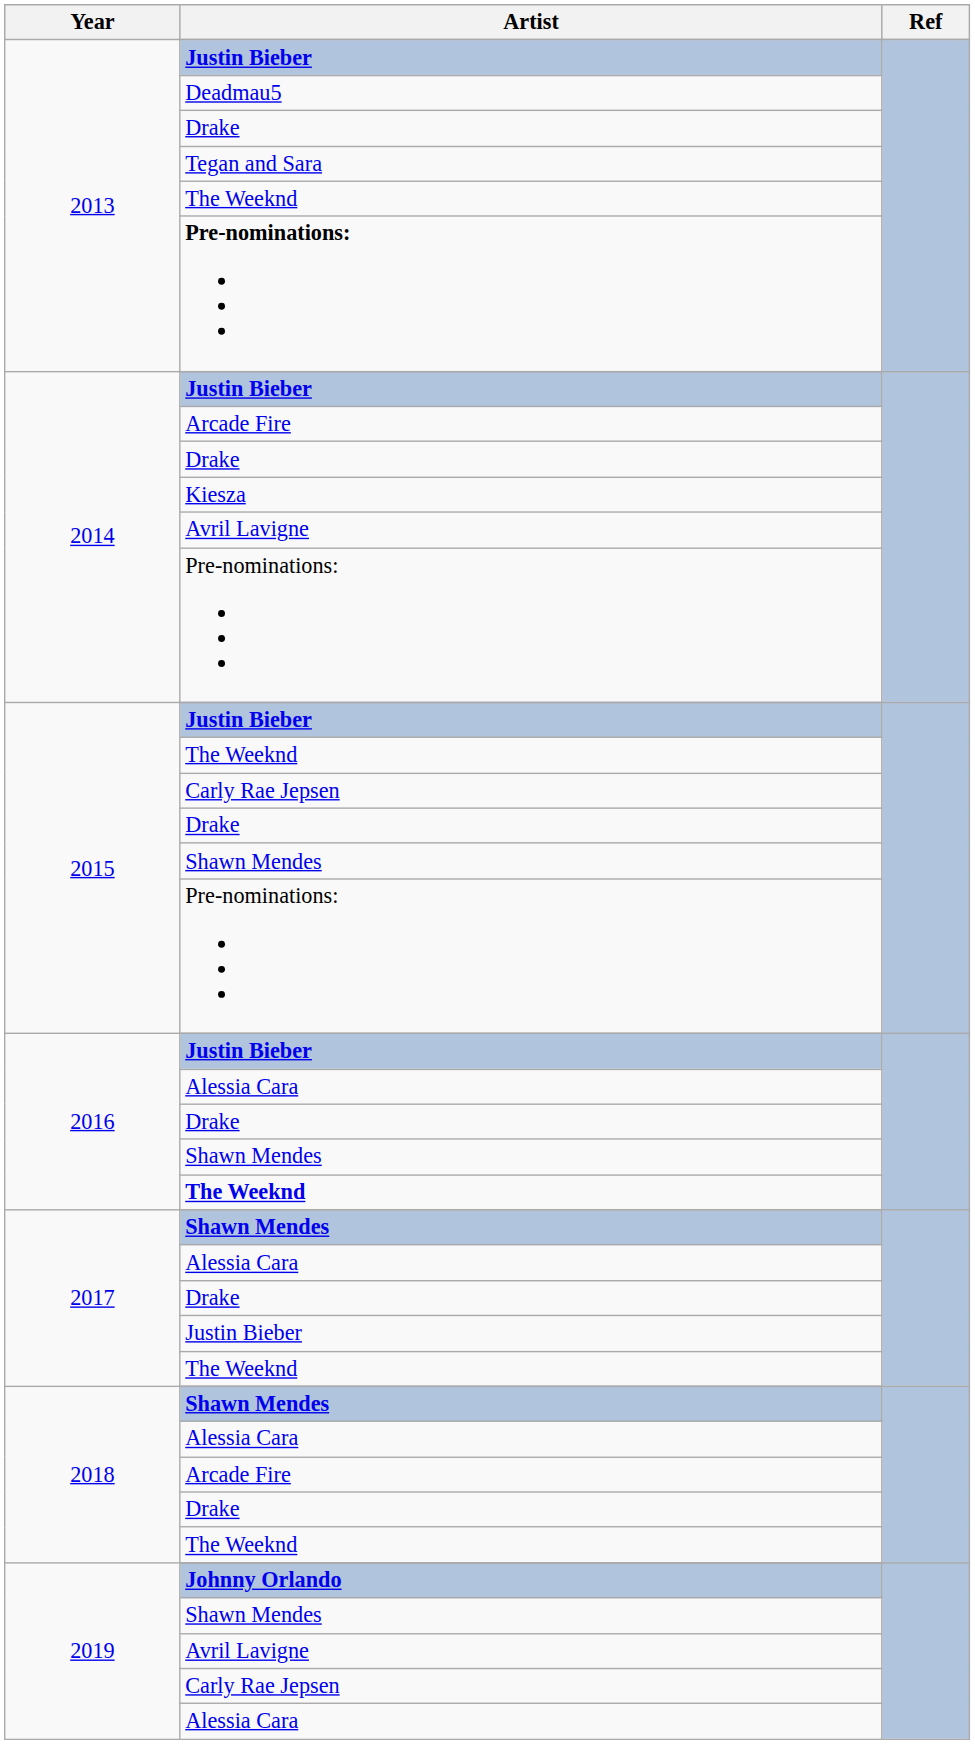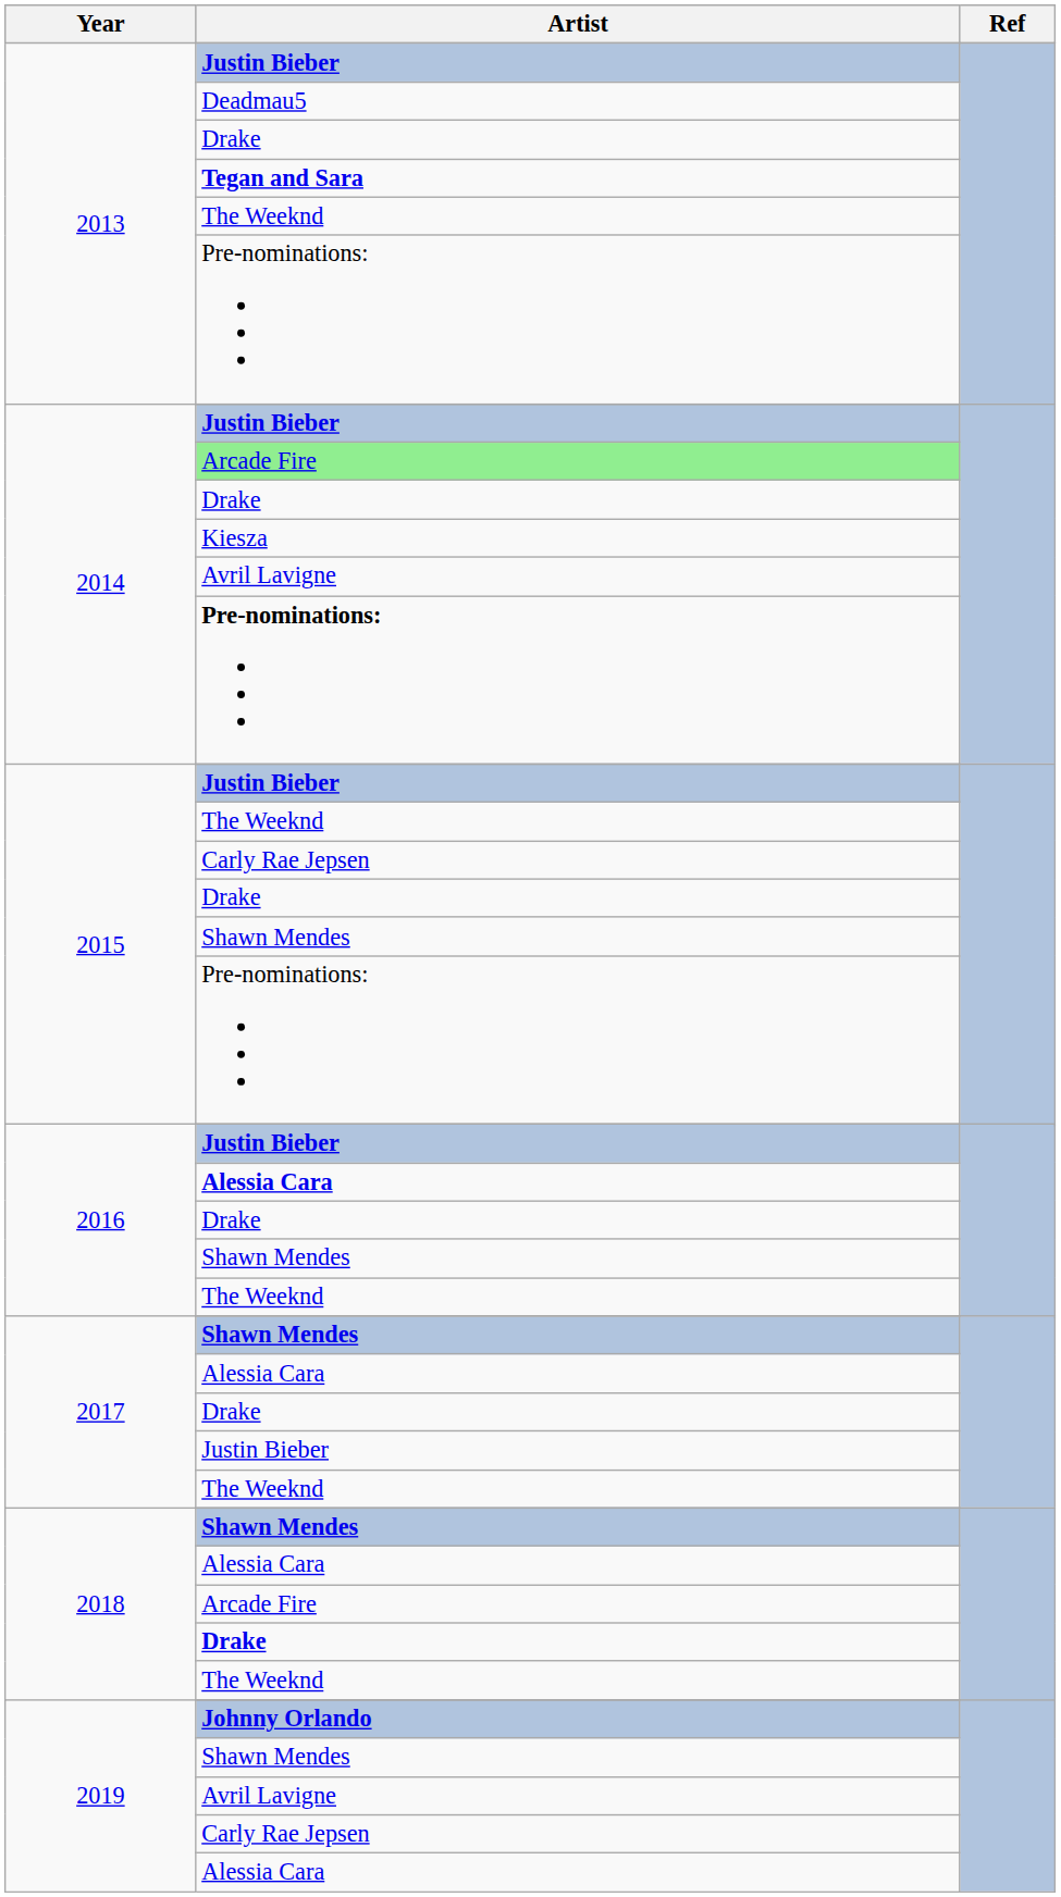Tegan and Sara | Artist: normal -> bold
2013 / Pre-nominations: | Artist: bold -> normal
2014 / Arcade Fire | Artist: no background -> lightgreen background
2014 / Pre-nominations: | Artist: normal -> bold
2016 / Alessia Cara | Artist: normal -> bold
2016 / The Weeknd | Artist: bold -> normal
2018 / Drake | Artist: normal -> bold
